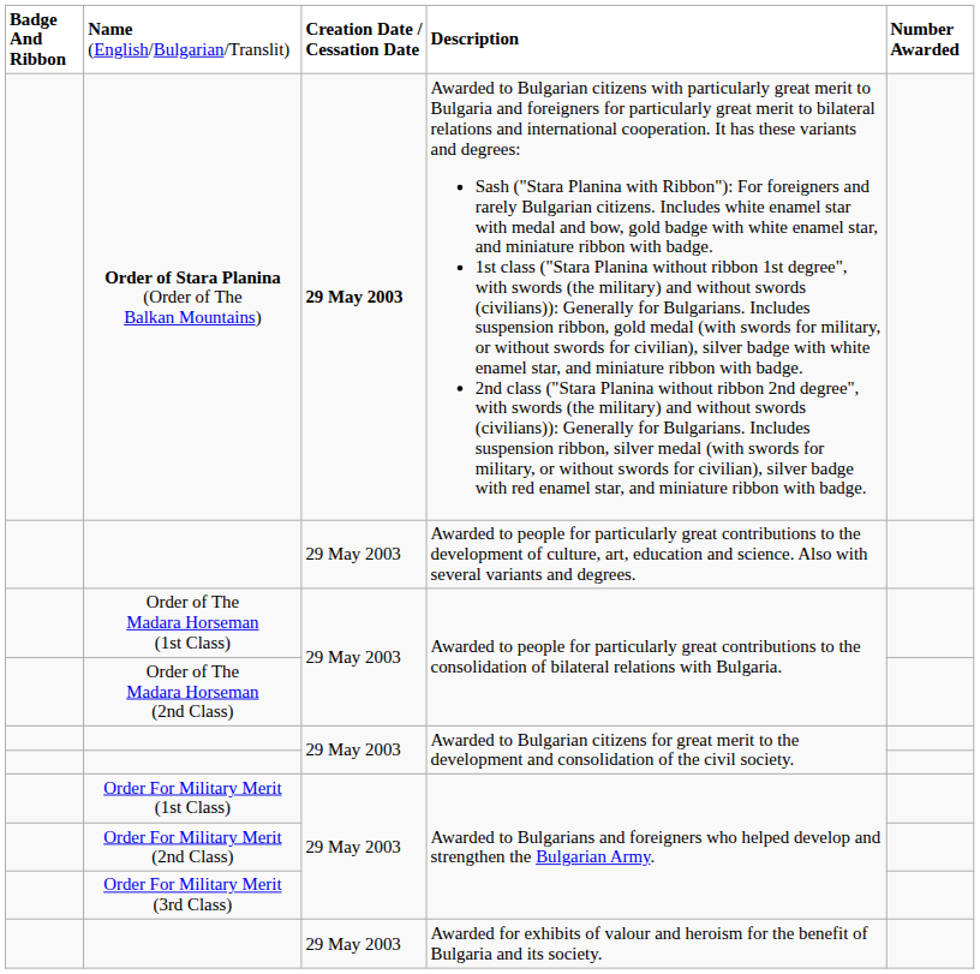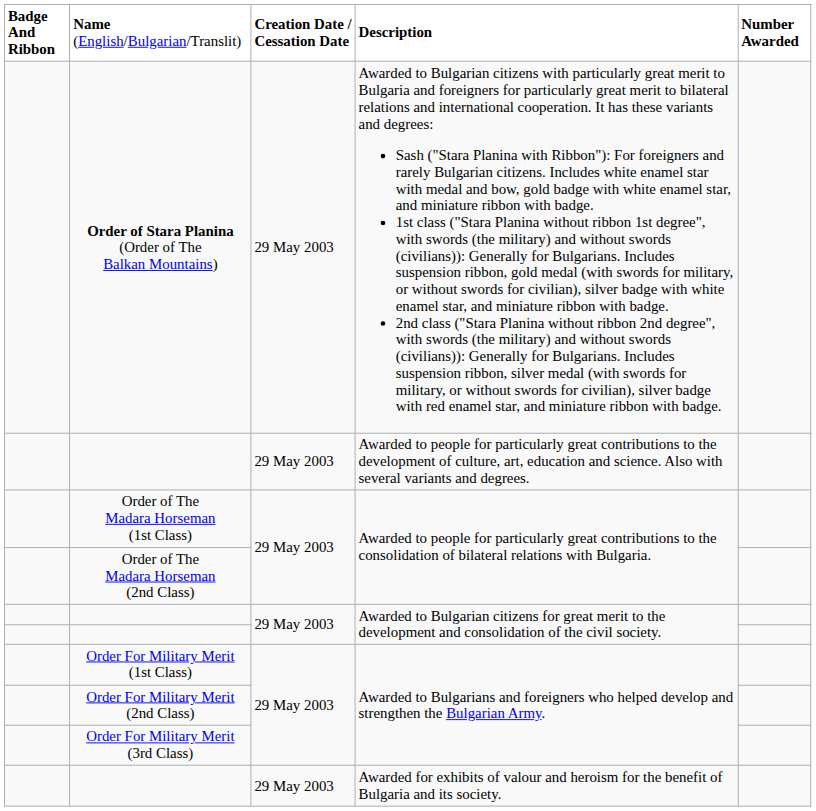Order of Stara Planina (Order of The Balkan Mountains) | column 3: bold -> normal
